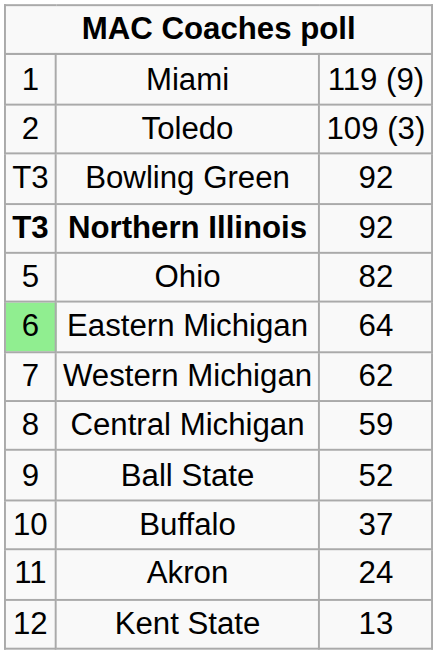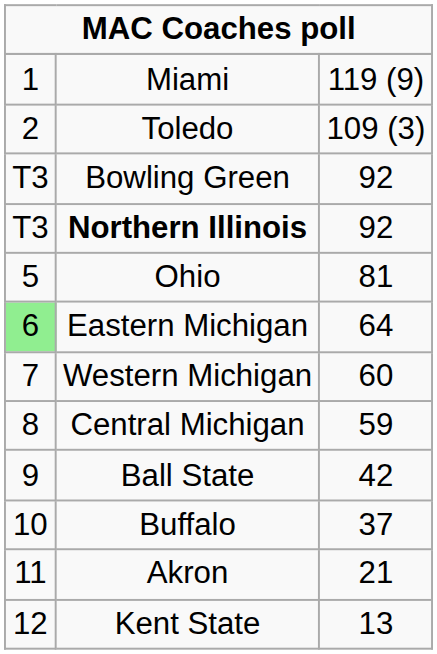Northern Illinois | column 1: bold -> normal
Ohio | column 3: 82 -> 81
Western Michigan | column 3: 62 -> 60
Ball State | column 3: 52 -> 42
Akron | column 3: 24 -> 21
